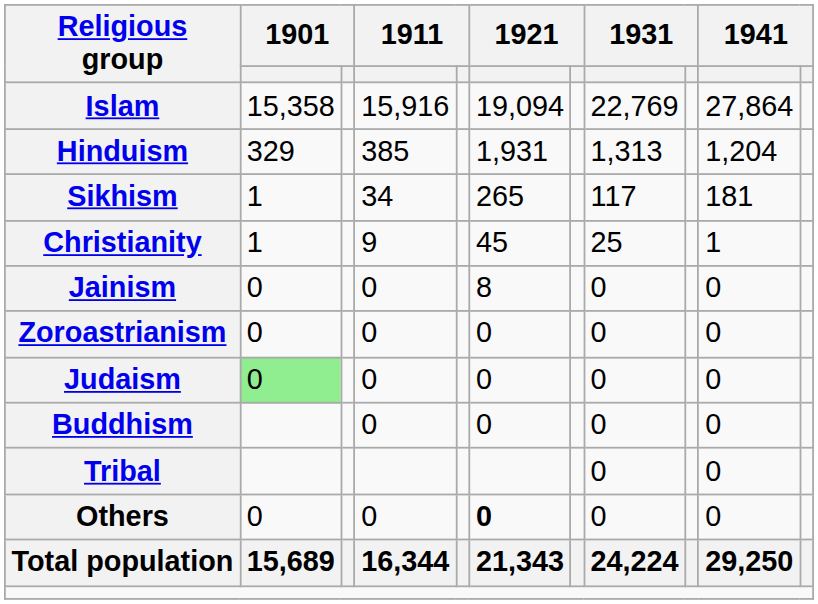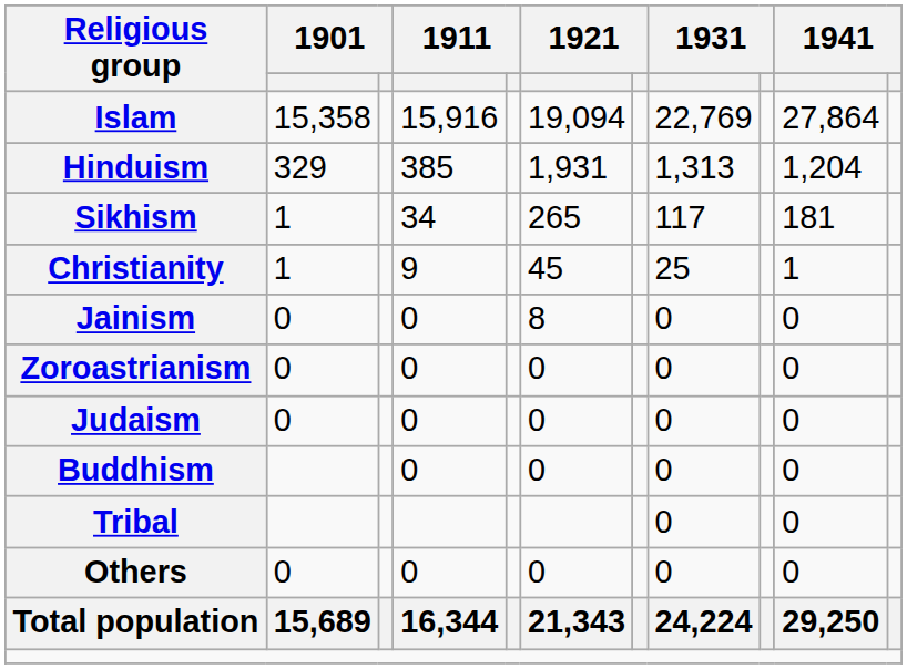Judaism | column 2: lightgreen background -> no background
Others | column 6: bold -> normal
